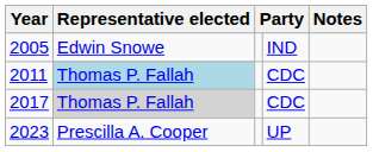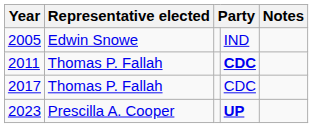2011 | Representative elected: lightblue background -> no background
2011 | column 4: normal -> bold
2017 | Representative elected: lightgrey background -> no background
2023 | column 4: normal -> bold
